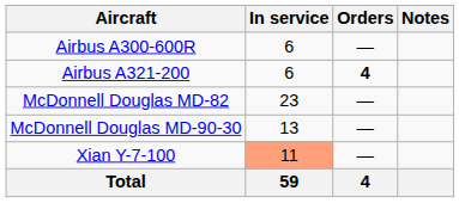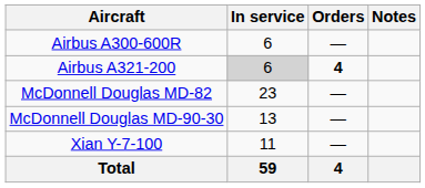Airbus A321-200 | In service: no background -> lightgrey background
Xian Y-7-100 | In service: lightsalmon background -> no background
